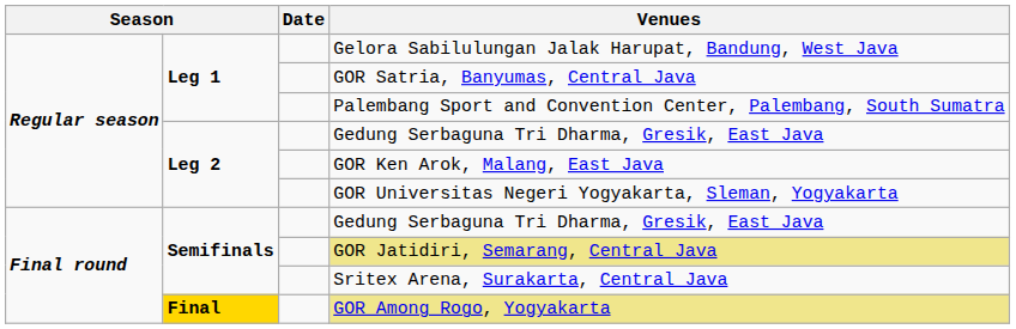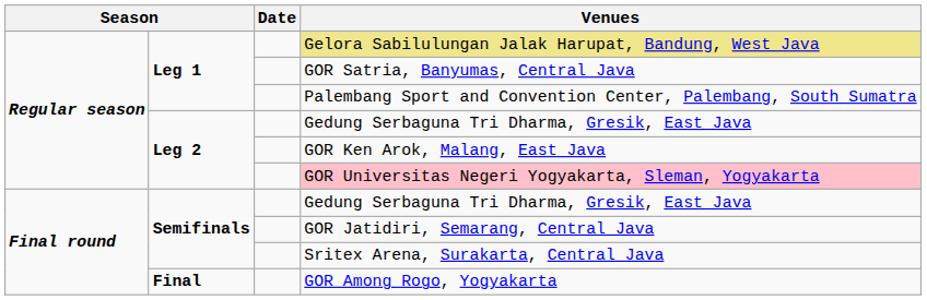Gelora Sabilulungan Jalak Harupat, Bandung, West Java | Venues: no background -> khaki background
GOR Universitas Negeri Yogyakarta, Sleman, Yogyakarta | Venues: no background -> pink background
GOR Jatidiri, Semarang, Central Java | Venues: khaki background -> no background
GOR Among Rogo, Yogyakarta | column 2: gold background -> no background
GOR Among Rogo, Yogyakarta | Venues: khaki background -> no background
